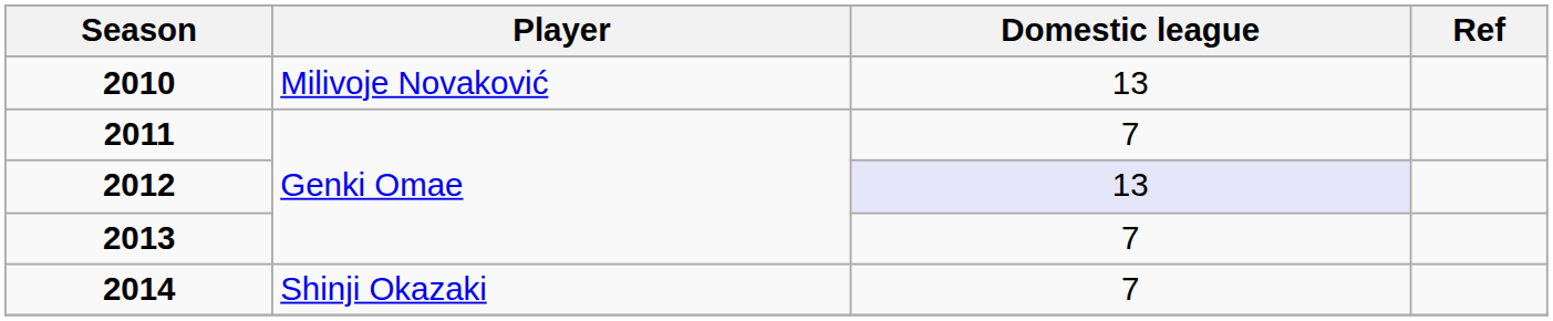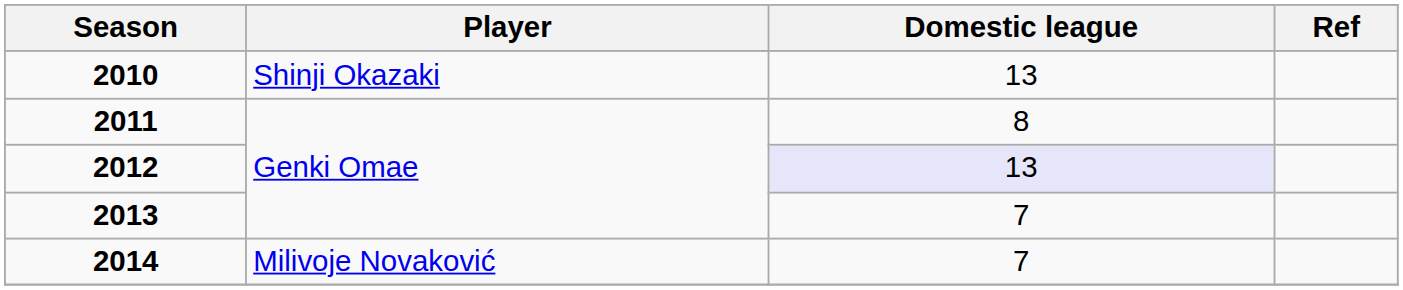2010 | Player: Milivoje Novaković -> Shinji Okazaki
2011 | Domestic league: 7 -> 8
2014 | Player: Shinji Okazaki -> Milivoje Novaković
